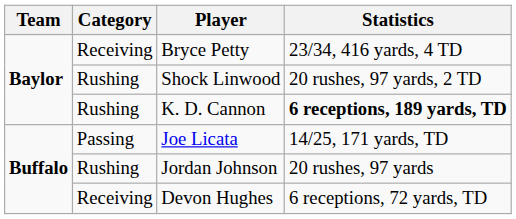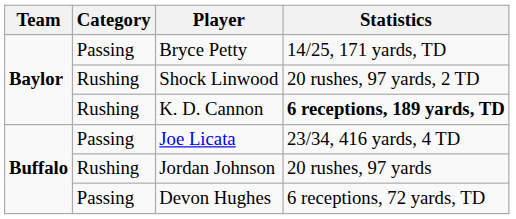Bryce Petty | Category: Receiving -> Passing
Bryce Petty | Statistics: 23/34, 416 yards, 4 TD -> 14/25, 171 yards, TD
Joe Licata | Statistics: 14/25, 171 yards, TD -> 23/34, 416 yards, 4 TD
Devon Hughes | Category: Receiving -> Passing
